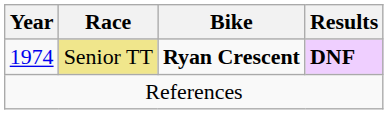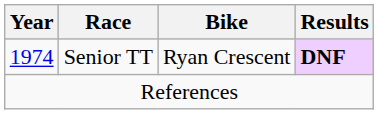1974 | Race: khaki background -> no background
1974 | Bike: bold -> normal
